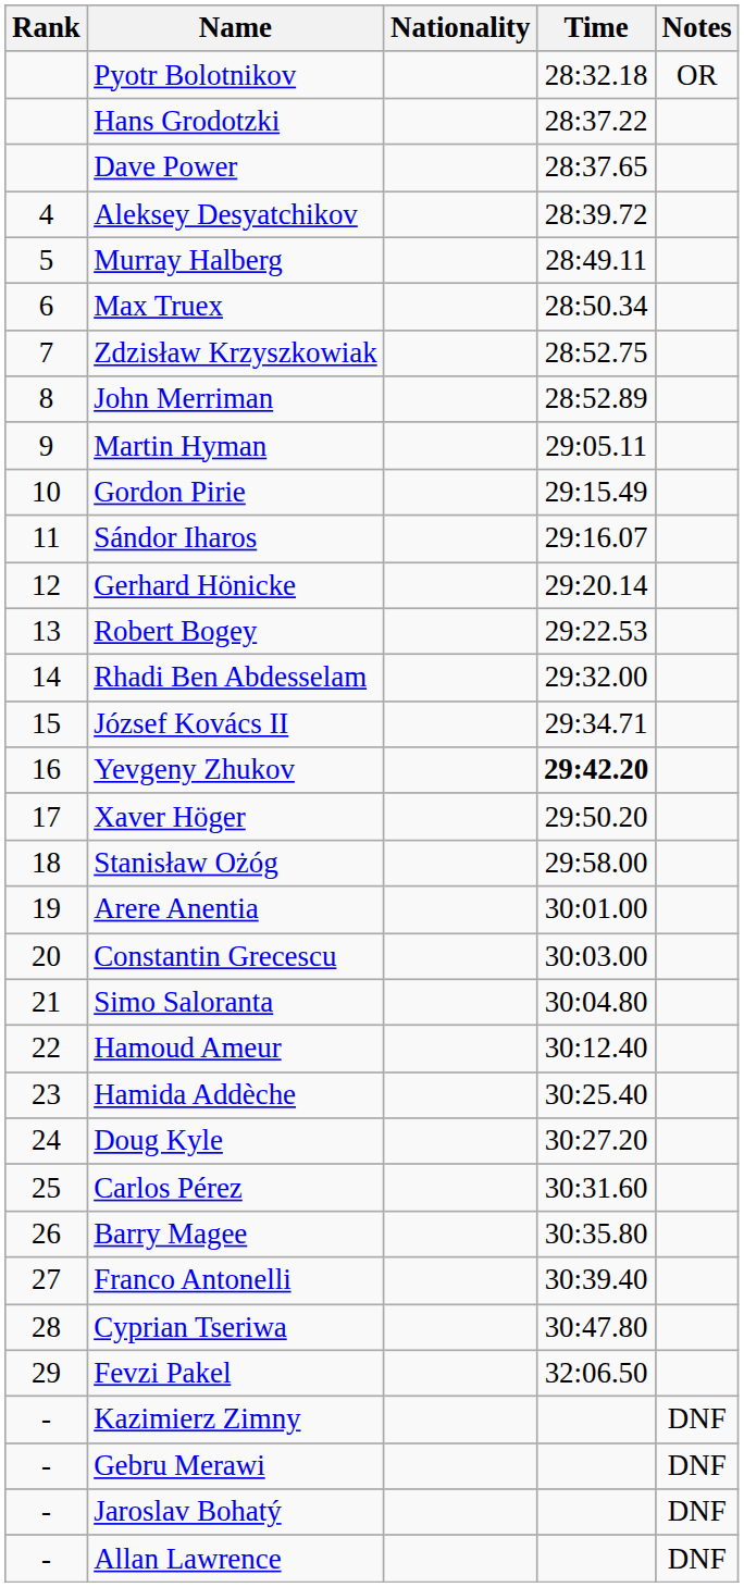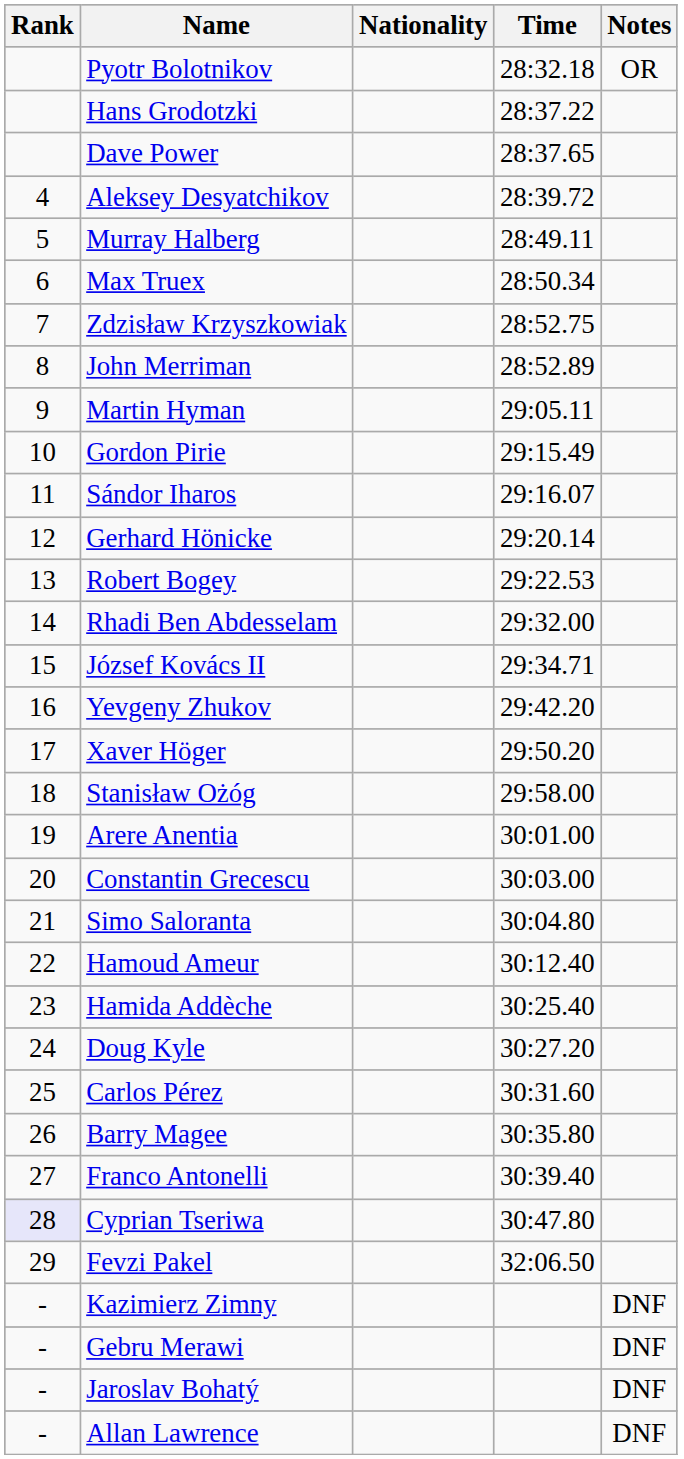Yevgeny Zhukov | Time: bold -> normal
Cyprian Tseriwa | Rank: no background -> lavender background
